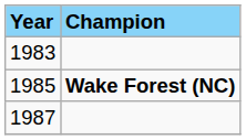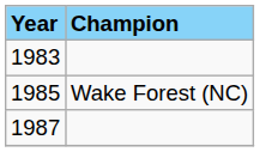1985 | Champion: bold -> normal
